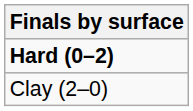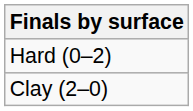row 2 | column 1: bold -> normal
